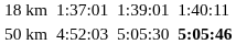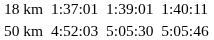50 km | column 4: bold -> normal
